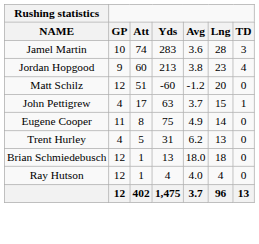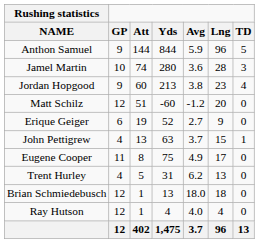+ row: Anthon Samuel | 9 | 144 | 844 | 5.9 | 96 | 5
Jamel Martin | Yds: 283 -> 280
+ row: Erique Geiger | 6 | 19 | 52 | 2.7 | 9 | 0
John Pettigrew | Att: 17 -> 13
Eugene Cooper | Lng: 14 -> 17
